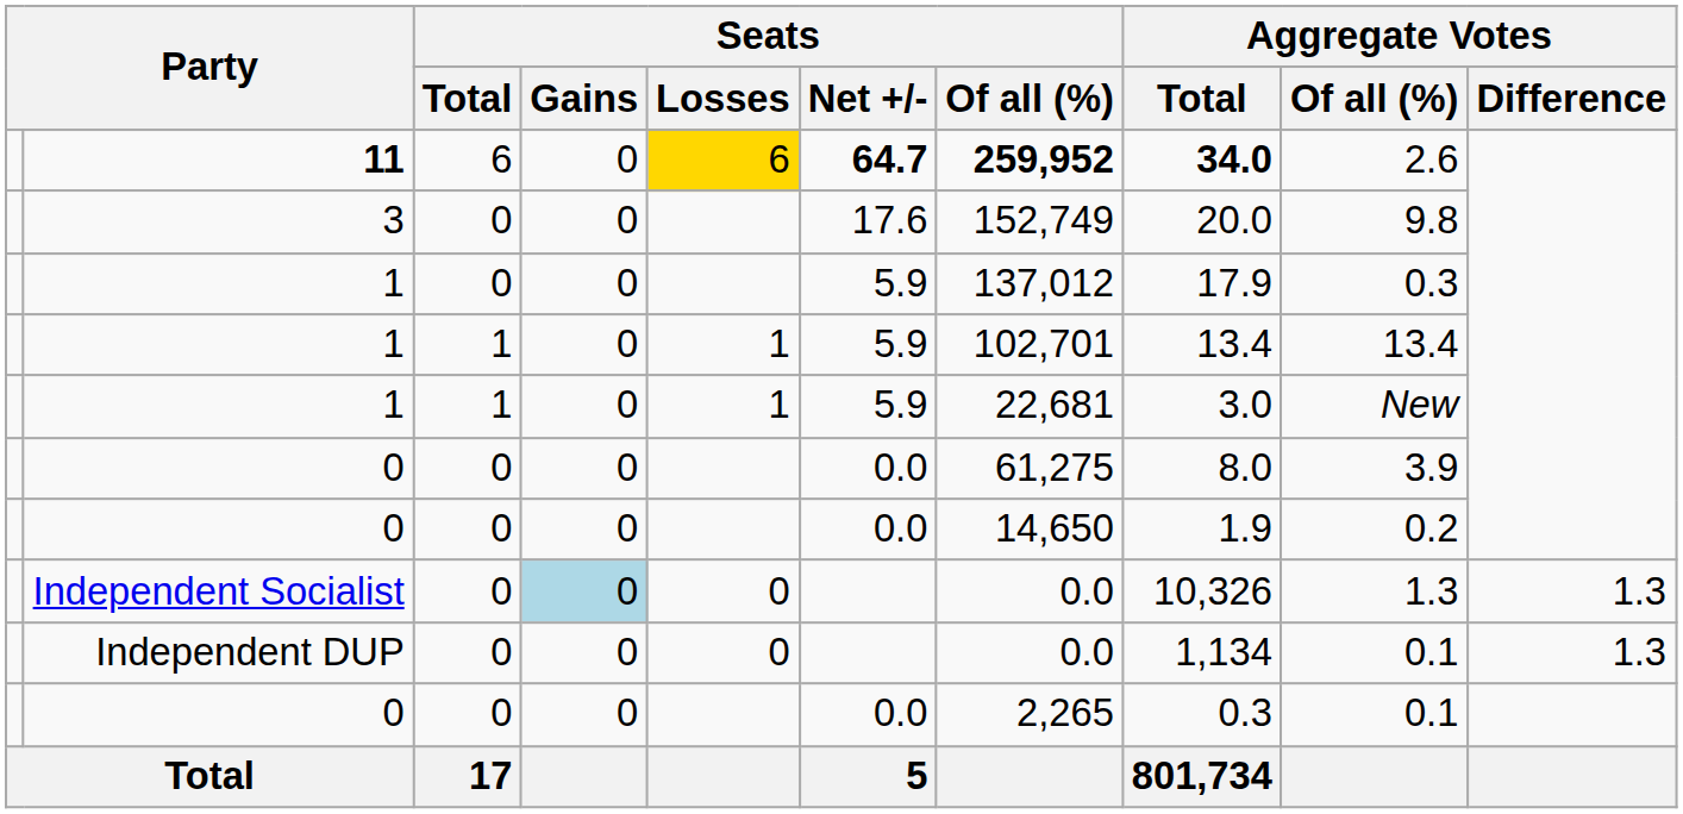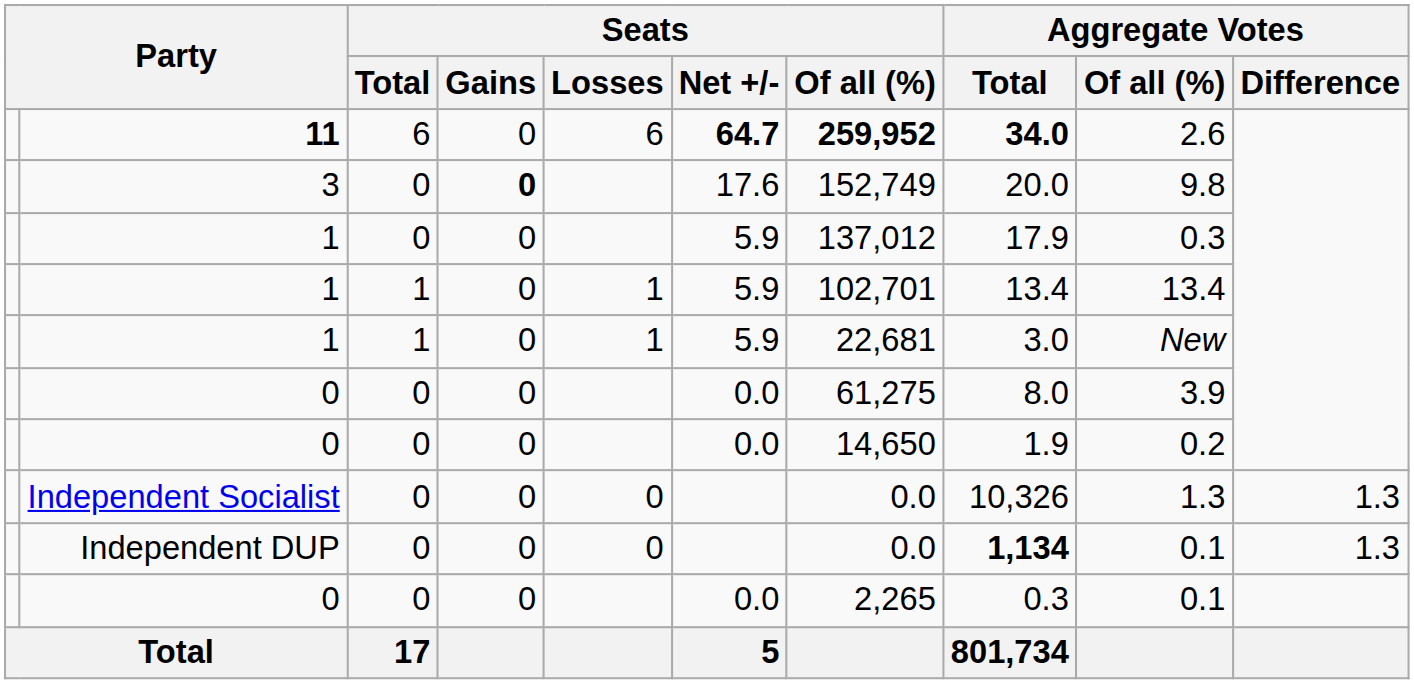11 | Seats / Losses: gold background -> no background
3 | Seats / Gains: normal -> bold
Independent Socialist | Seats / Gains: lightblue background -> no background
Independent DUP | Aggregate Votes / Total: normal -> bold
